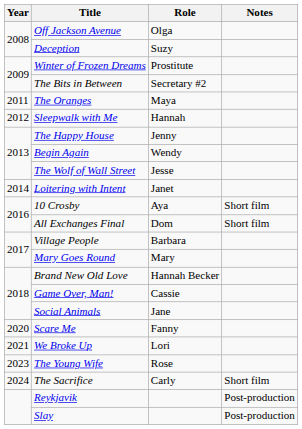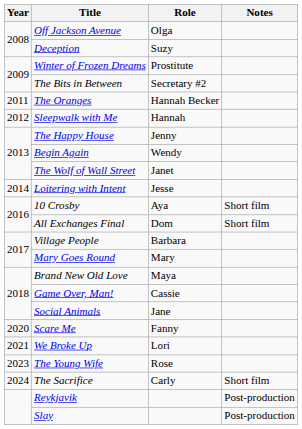The Oranges | Role: Maya -> Hannah Becker
The Wolf of Wall Street | Role: Jesse -> Janet
Loitering with Intent | Role: Janet -> Jesse
Brand New Old Love | Role: Hannah Becker -> Maya
